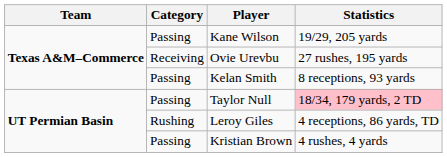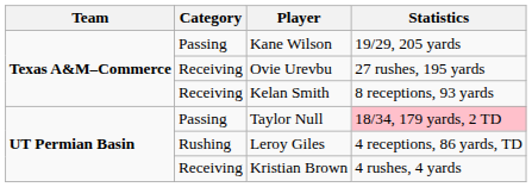Kelan Smith | Category: Passing -> Receiving
Kristian Brown | Category: Passing -> Receiving
